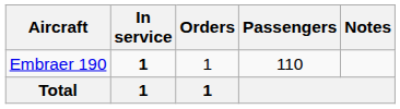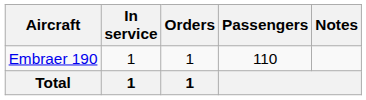Embraer 190 | In service: bold -> normal
